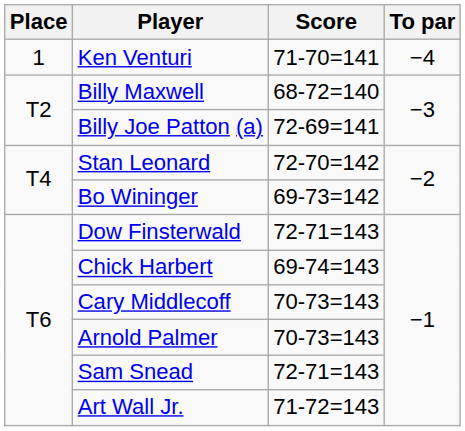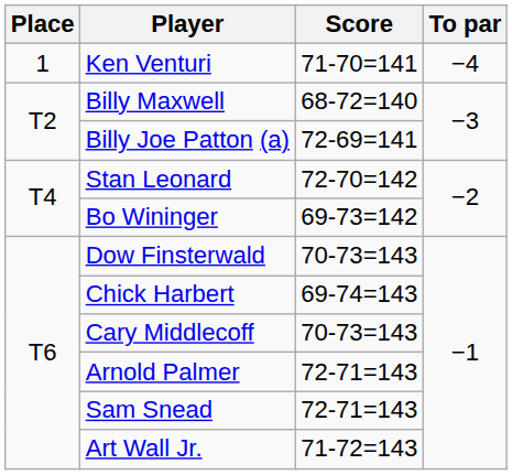Dow Finsterwald | Score: 72-71=143 -> 70-73=143
Arnold Palmer | Score: 70-73=143 -> 72-71=143
